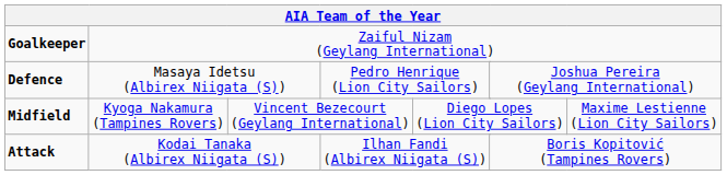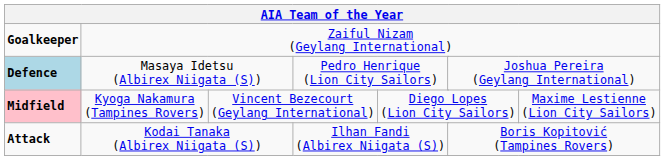Defence | column 1: no background -> lightblue background
Midfield | column 1: no background -> pink background
